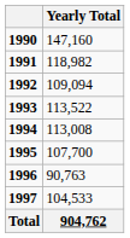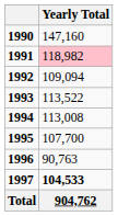1991 | Yearly Total: no background -> pink background
1997 | Yearly Total: normal -> bold
